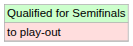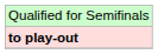row 2 | column 1: normal -> bold
